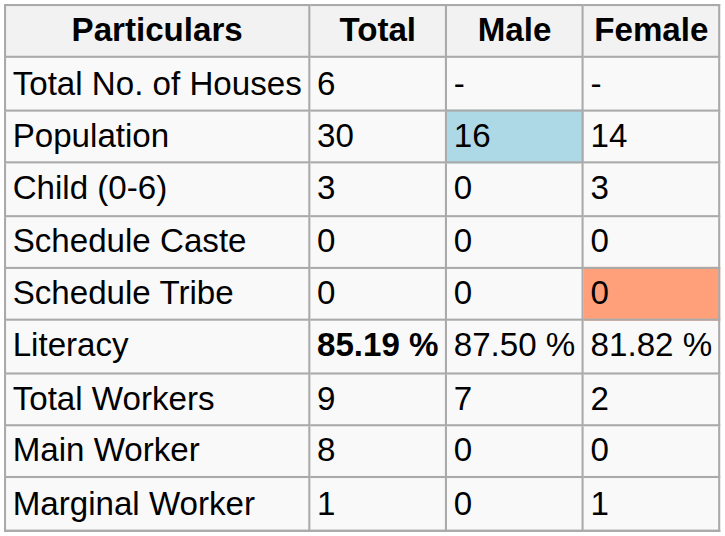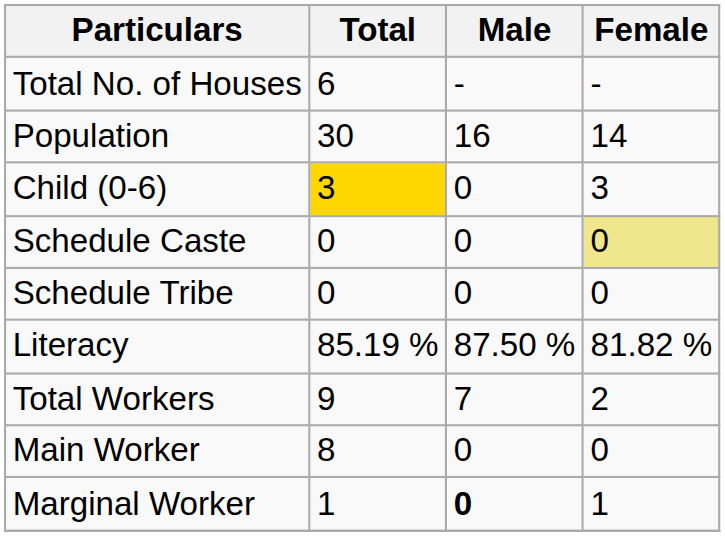Population | Male: lightblue background -> no background
Child (0-6) | Total: no background -> gold background
Schedule Caste | Female: no background -> khaki background
Schedule Tribe | Female: lightsalmon background -> no background
Literacy | Total: bold -> normal
Marginal Worker | Male: normal -> bold
